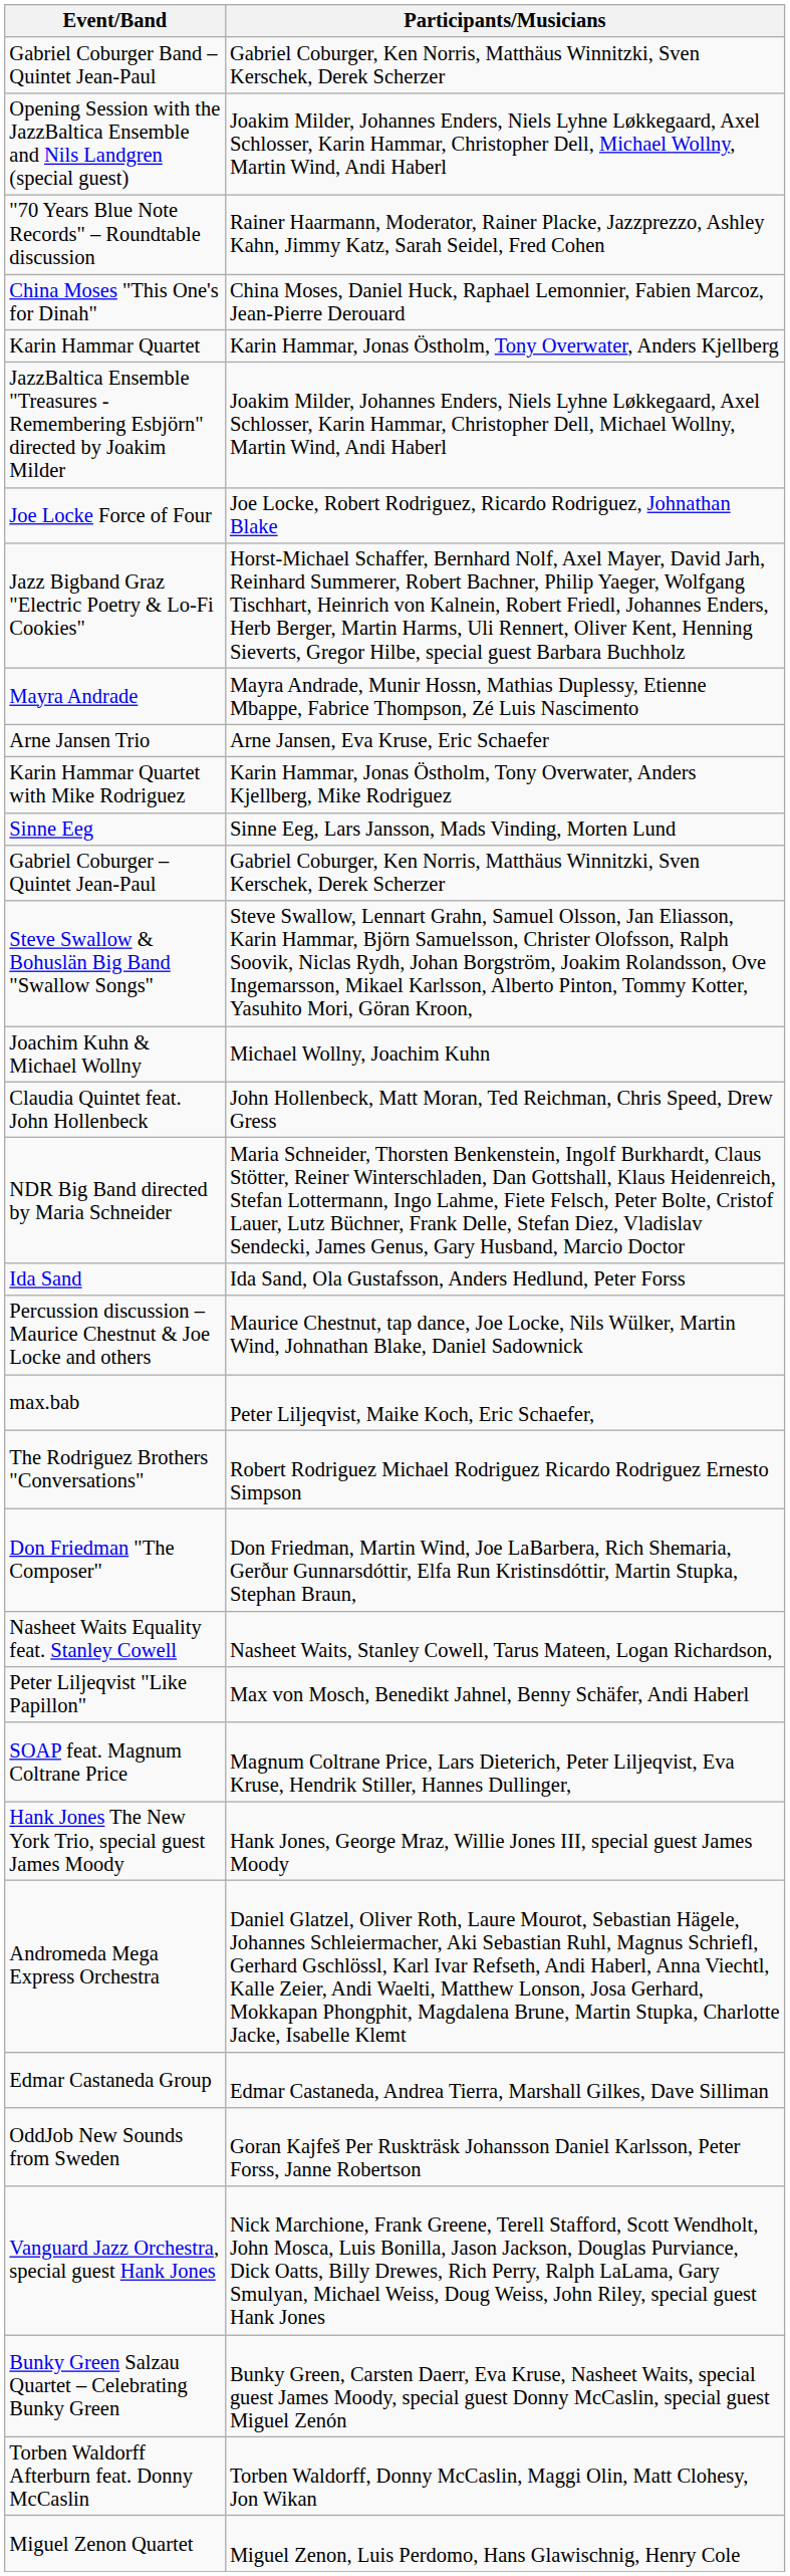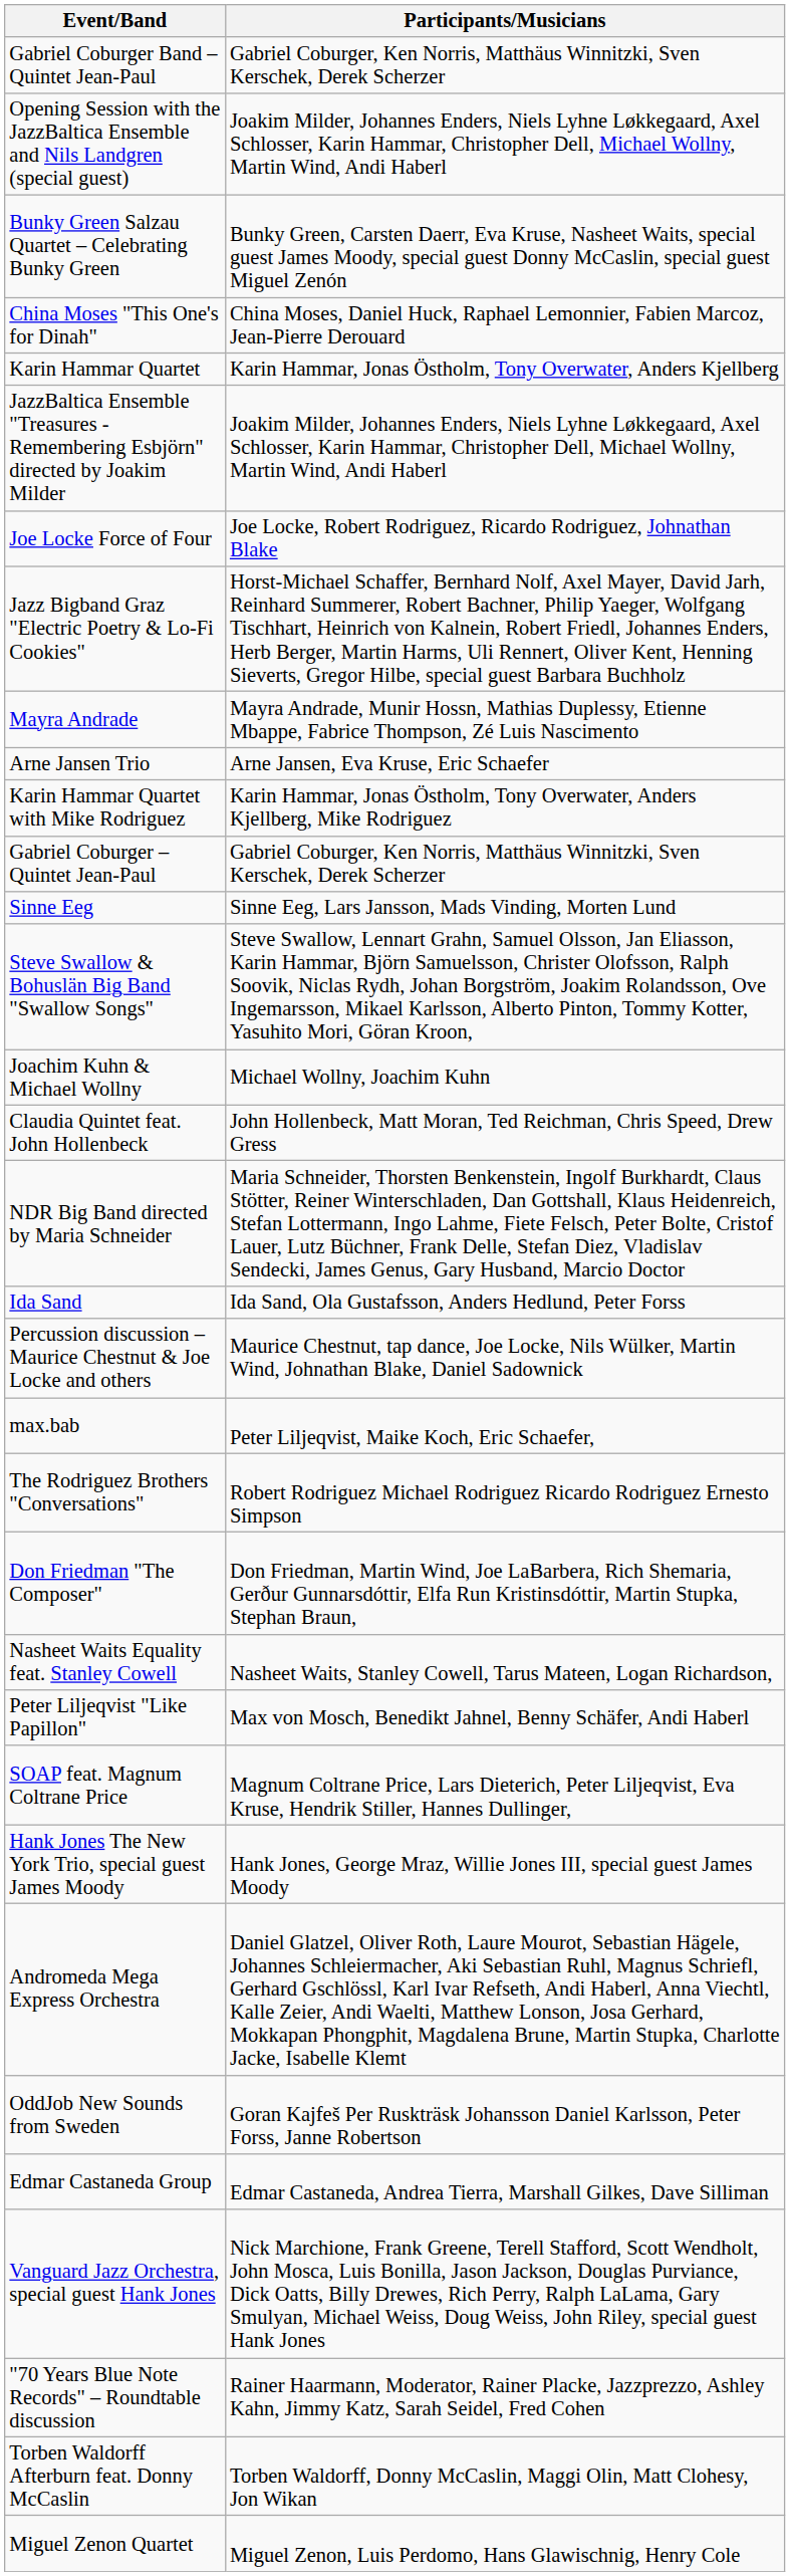rows swapped: "70 Years Blue Note Records" – Roundtable discussion <-> Bunky Green Salzau Quartet – Celebrating Bunky Green
rows swapped: Sinne Eeg <-> Gabriel Coburger – Quintet Jean-Paul
rows swapped: Edmar Castaneda Group <-> OddJob New Sounds from Sweden
